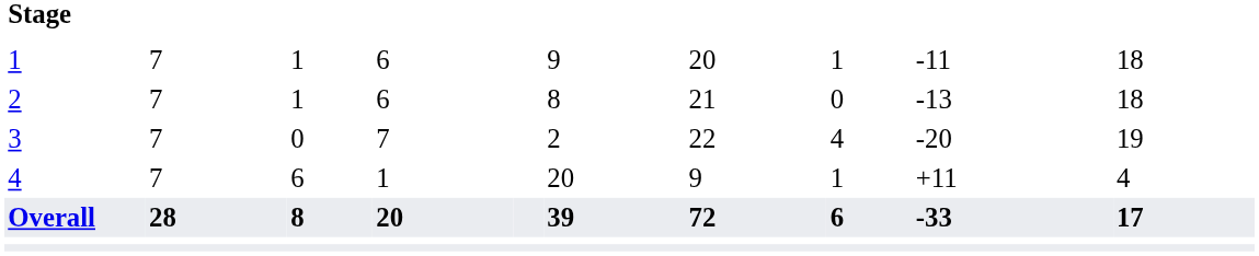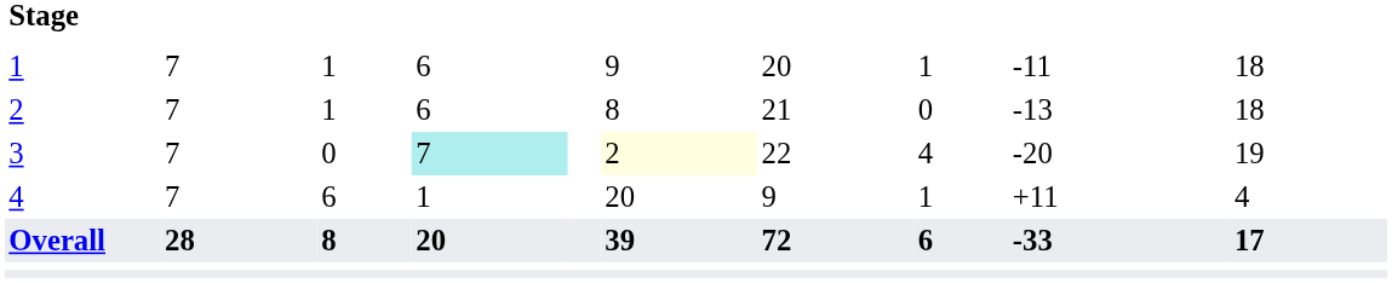3 | column 4: no background -> paleturquoise background
3 | column 5: no background -> lightyellow background
